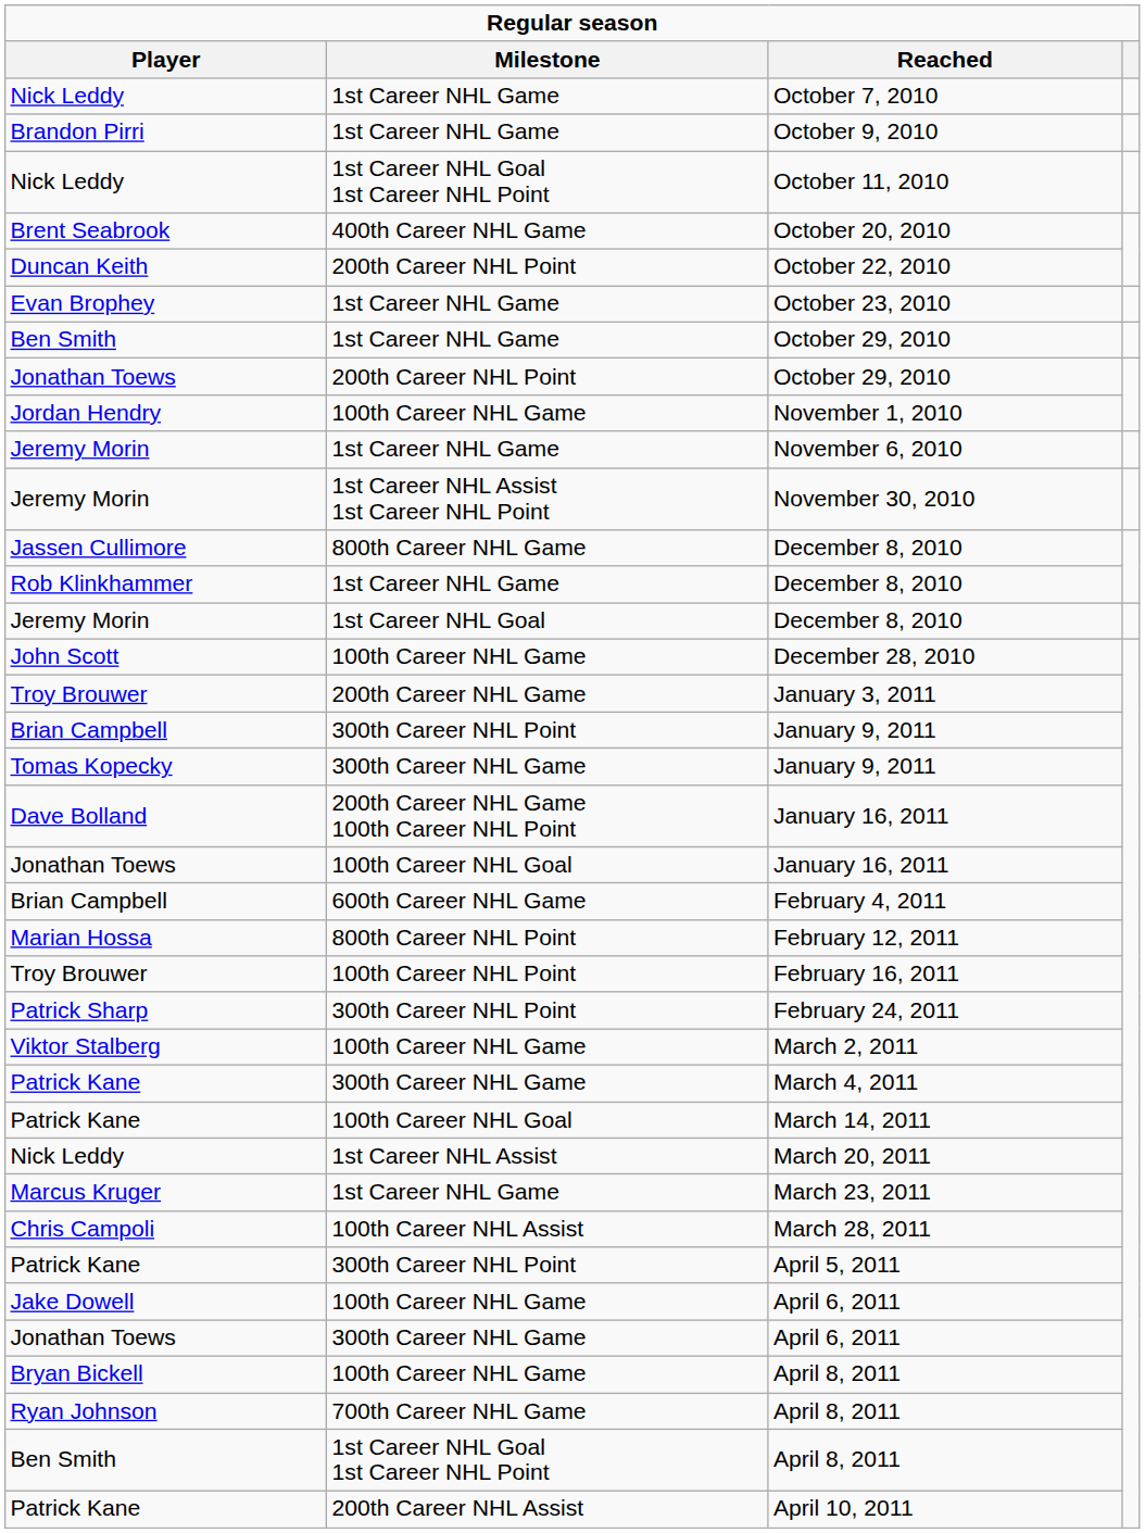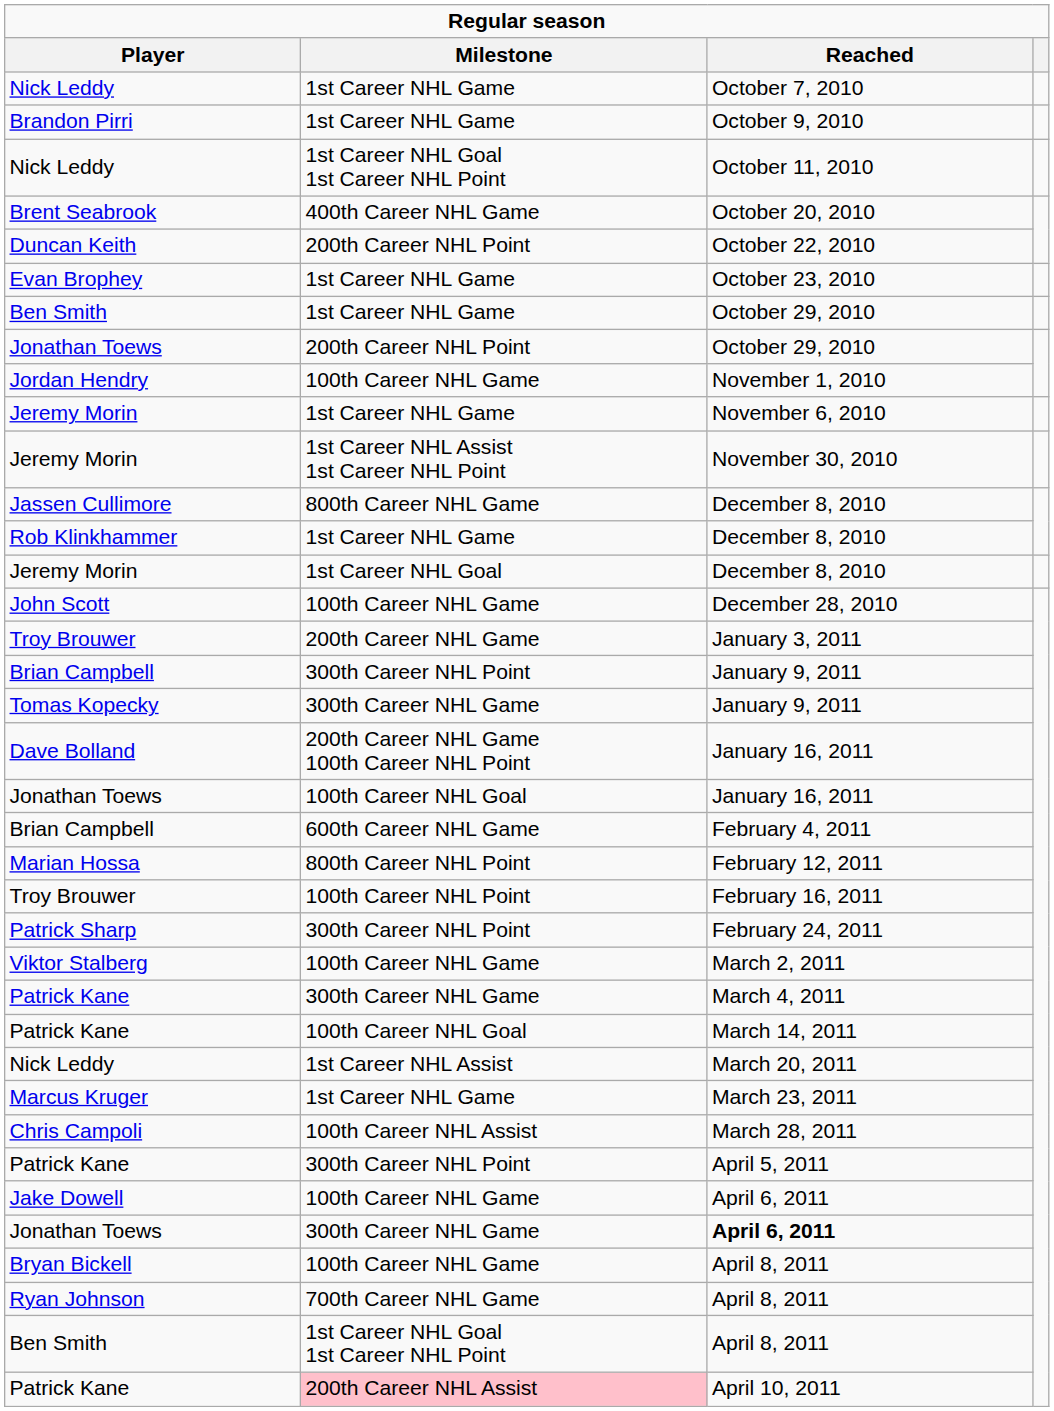row 35 | Reached: normal -> bold
row 39 | Milestone: no background -> pink background
